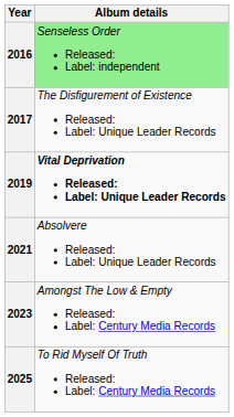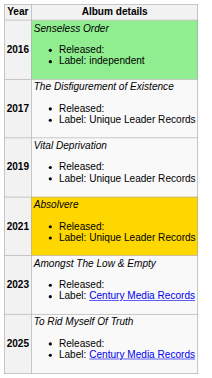2019 | Album details: bold -> normal
2021 | Album details: no background -> gold background
